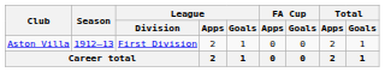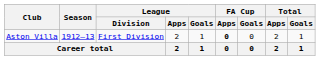Aston Villa | FA Cup / Apps: normal -> bold
